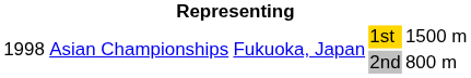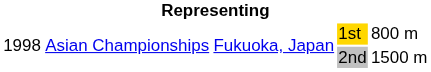1st | column 5: 1500 m -> 800 m
2nd | column 5: 800 m -> 1500 m
